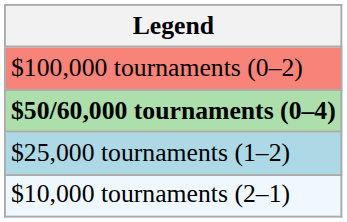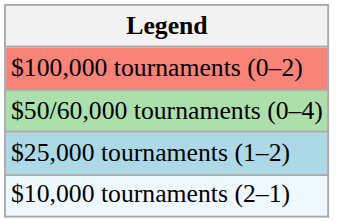row 3 | column 1: bold -> normal
